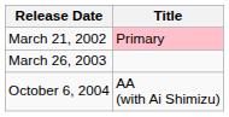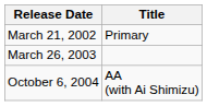March 21, 2002 | Title: pink background -> no background
